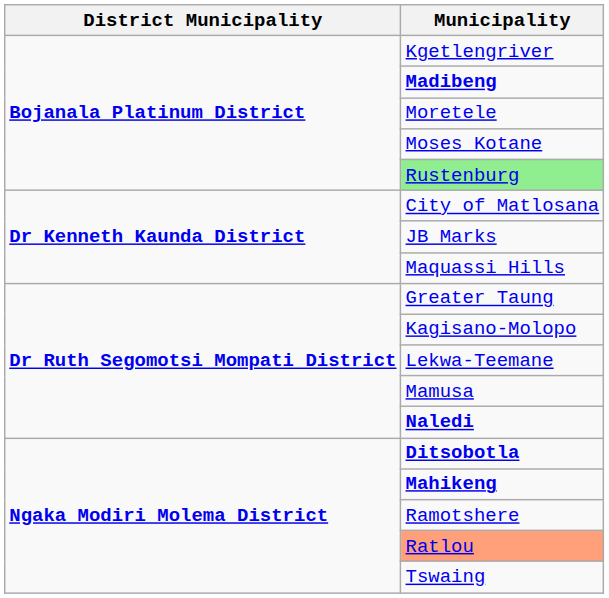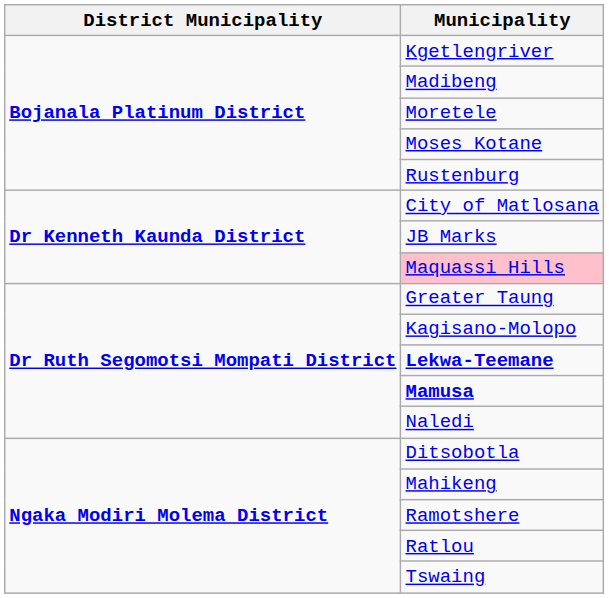Madibeng | Municipality: bold -> normal
Rustenburg | Municipality: lightgreen background -> no background
Maquassi Hills | Municipality: no background -> pink background
Lekwa-Teemane | Municipality: normal -> bold
Mamusa | Municipality: normal -> bold
Naledi | Municipality: bold -> normal
Ditsobotla | Municipality: bold -> normal
Mahikeng | Municipality: bold -> normal
Ratlou | Municipality: lightsalmon background -> no background
